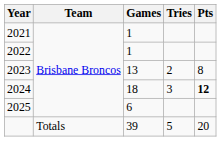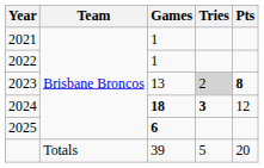2023 | Tries: no background -> lightgrey background
2023 | Pts: normal -> bold
2024 | Games: normal -> bold
2024 | Tries: normal -> bold
2024 | Pts: bold -> normal
2025 | Games: normal -> bold
